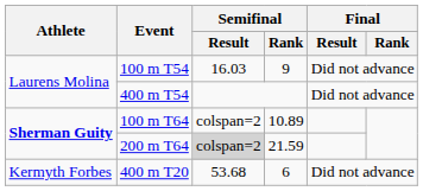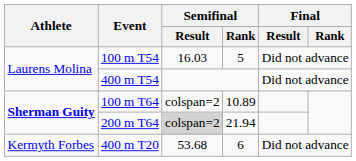100 m T54 | Semifinal / Rank: 9 -> 5
200 m T64 | Semifinal / Rank: 21.59 -> 21.94
